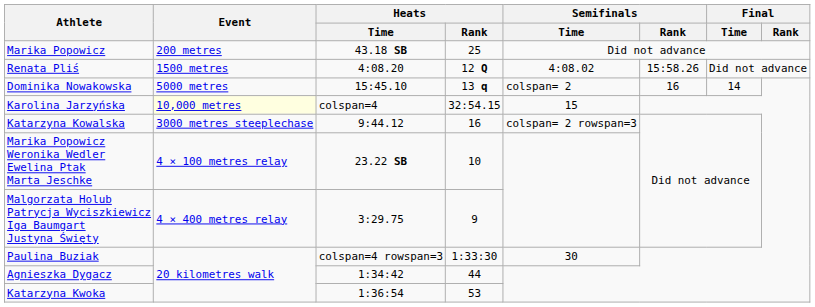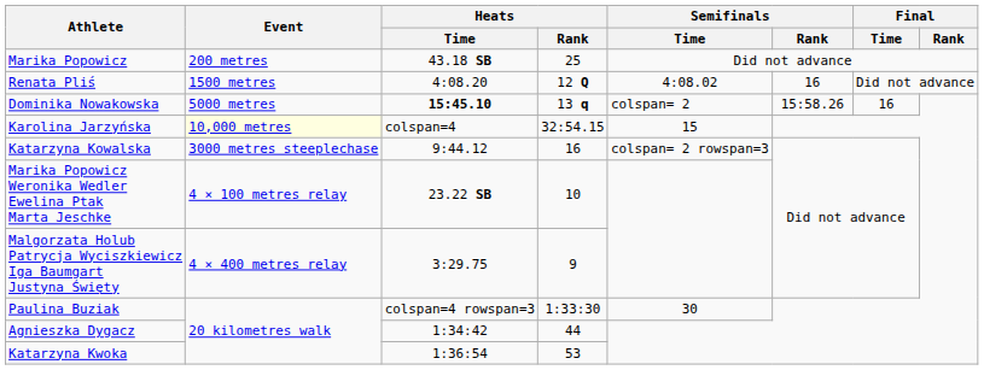Renata Pliś | Semifinals / Rank: 15:58.26 -> 16
Dominika Nowakowska | Heats / Time: normal -> bold
Dominika Nowakowska | Semifinals / Rank: 16 -> 15:58.26
Dominika Nowakowska | Final / Time: 14 -> 16
